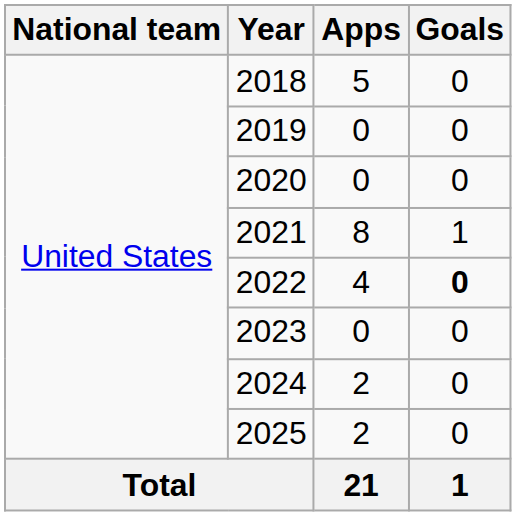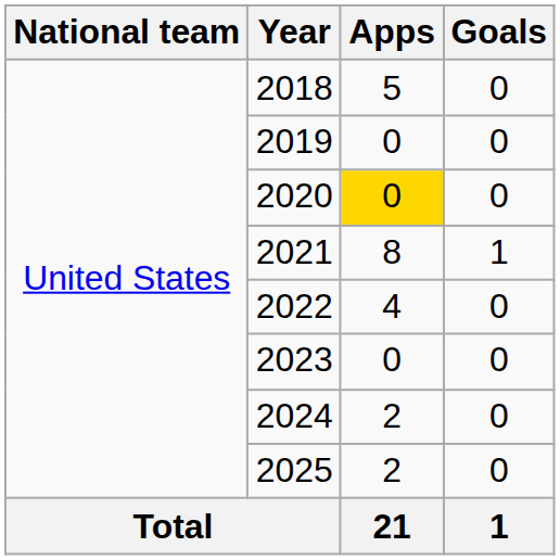2020 | Apps: no background -> gold background
2022 | Goals: bold -> normal
